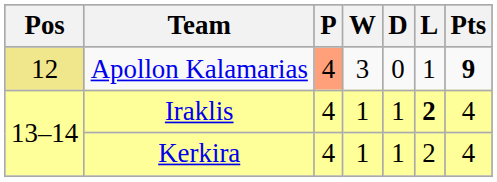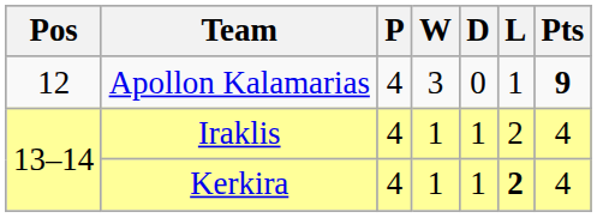Apollon Kalamarias | Pos: khaki background -> no background
Apollon Kalamarias | P: lightsalmon background -> no background
Iraklis | L: bold -> normal
Kerkira | L: normal -> bold
